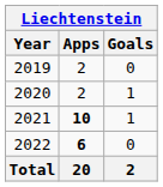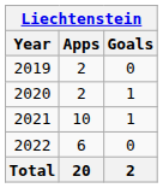2021 | Apps: bold -> normal
2022 | Apps: bold -> normal
